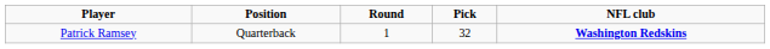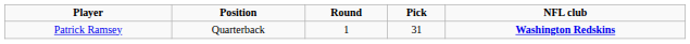Patrick Ramsey | Pick: 32 -> 31
